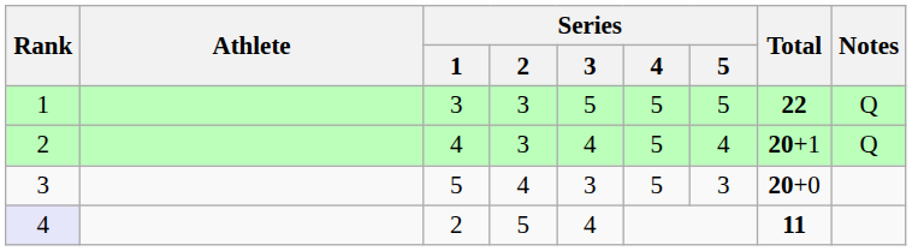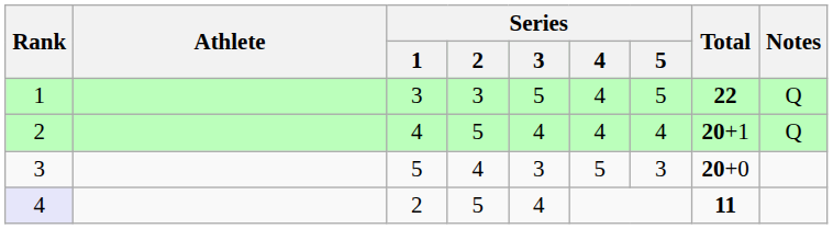row 3 | Series / 4: 5 -> 4
row 4 | Series / 2: 3 -> 5
row 4 | Series / 4: 5 -> 4
